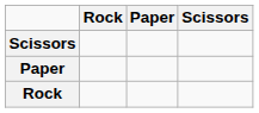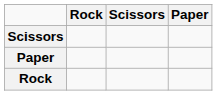columns swapped: Paper <-> Scissors
